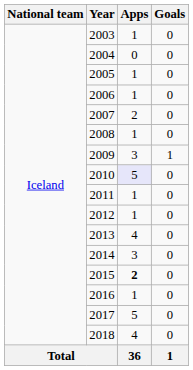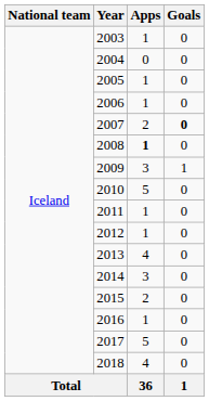2007 | Goals: normal -> bold
2008 | Apps: normal -> bold
2010 | Apps: lavender background -> no background
2015 | Apps: bold -> normal
